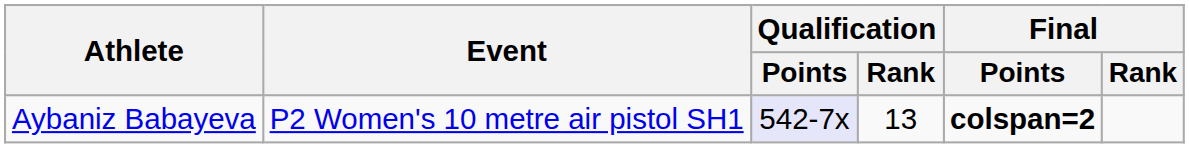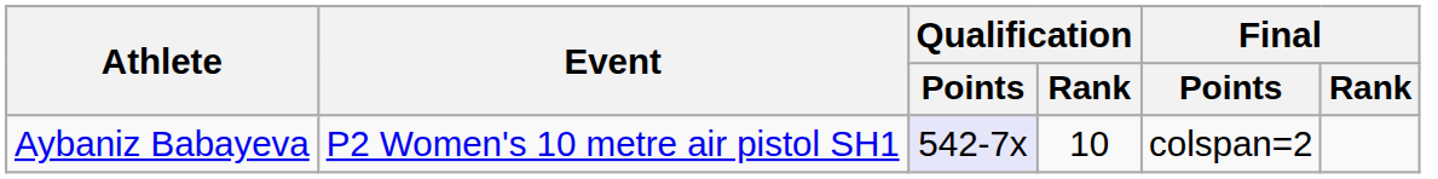Aybaniz Babayeva | Qualification / Rank: 13 -> 10
Aybaniz Babayeva | Final / Points: bold -> normal
